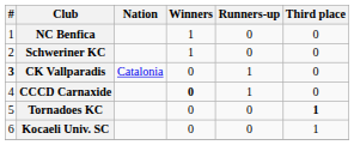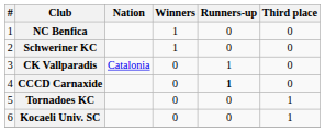CK Vallparadis | #: bold -> normal
CCCD Carnaxide | Winners: bold -> normal
CCCD Carnaxide | Runners-up: normal -> bold
Tornadoes KC | Third place: bold -> normal
